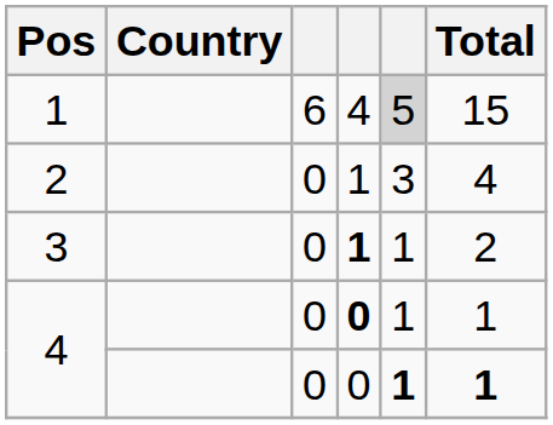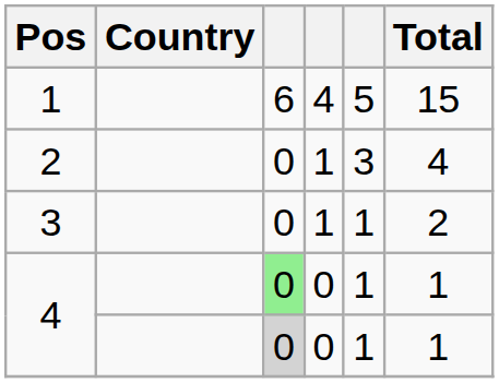row 2 | column 5: lightgrey background -> no background
row 4 | column 4: bold -> normal
row 5 | column 3: no background -> lightgreen background
row 5 | column 4: bold -> normal
row 6 | column 3: no background -> lightgrey background
row 6 | column 5: bold -> normal
row 6 | Total: bold -> normal
